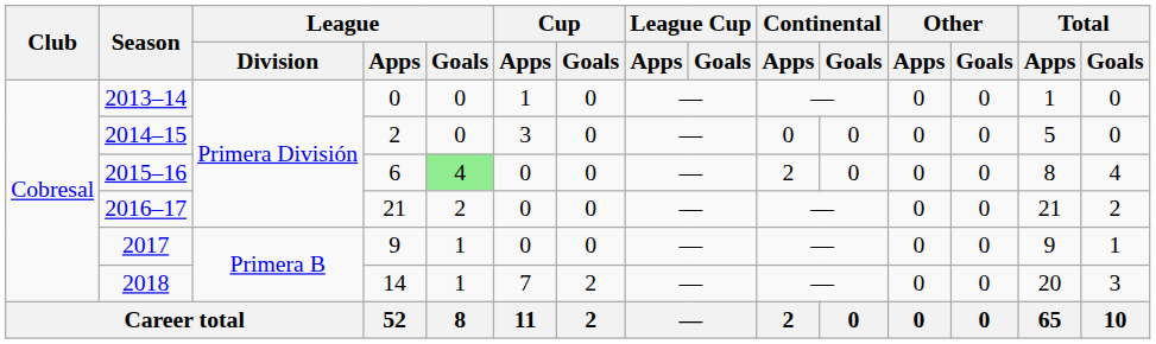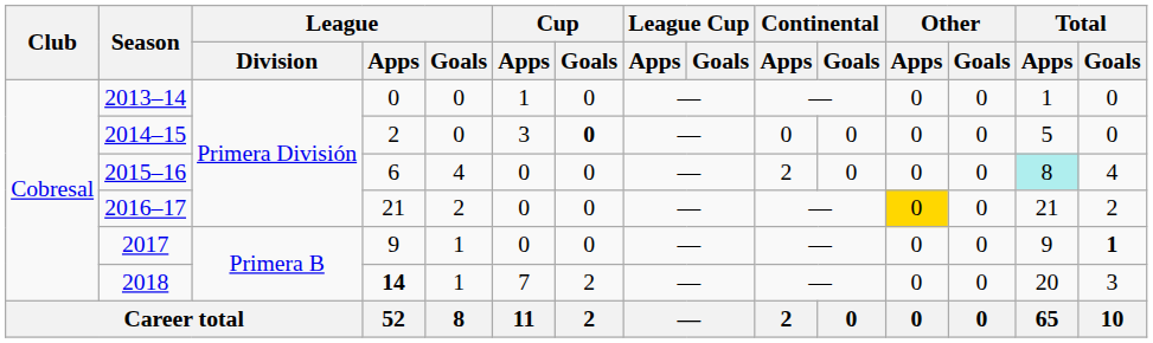2014–15 | Cup / Goals: normal -> bold
2015–16 | League / Goals: lightgreen background -> no background
2015–16 | Total / Apps: no background -> paleturquoise background
2016–17 | Other / Apps: no background -> gold background
2017 | Total / Goals: normal -> bold
2018 | League / Apps: normal -> bold
